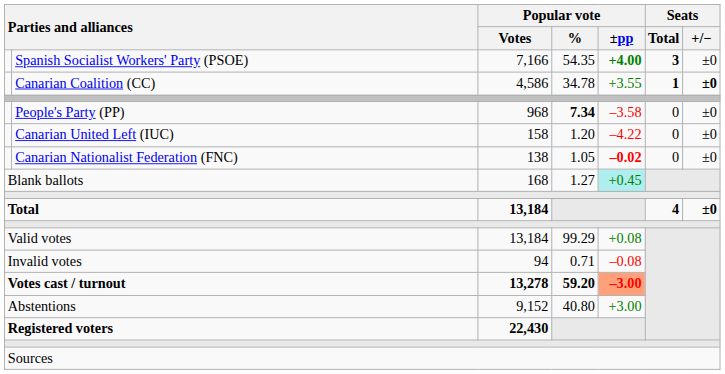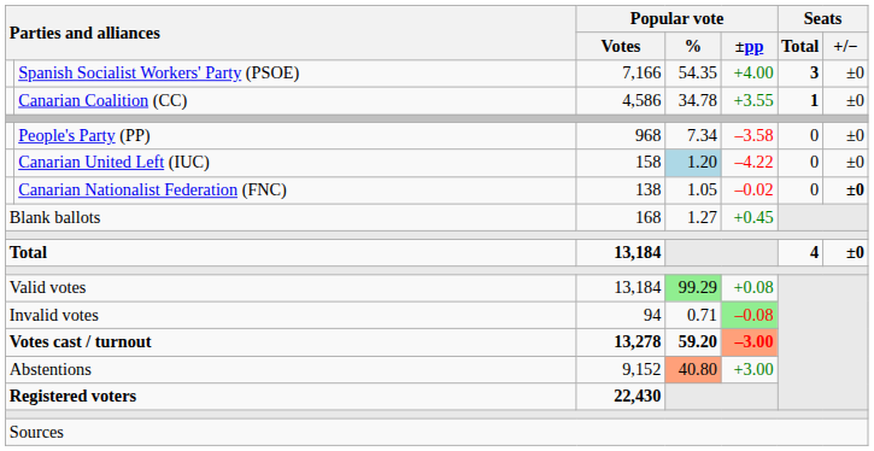Spanish Socialist Workers' Party (PSOE) | Popular vote / ±pp: bold -> normal
Canarian Coalition (CC) | Seats / +/−: bold -> normal
People's Party (PP) | Popular vote / %: bold -> normal
Canarian United Left (IUC) | Popular vote / %: no background -> lightblue background
Canarian Nationalist Federation (FNC) | Popular vote / ±pp: bold -> normal
Canarian Nationalist Federation (FNC) | Seats / +/−: normal -> bold
Blank ballots | Popular vote / ±pp: paleturquoise background -> no background
Valid votes | Popular vote / %: no background -> lightgreen background
Invalid votes | Popular vote / ±pp: no background -> lightgreen background
Abstentions | Popular vote / %: no background -> lightsalmon background
